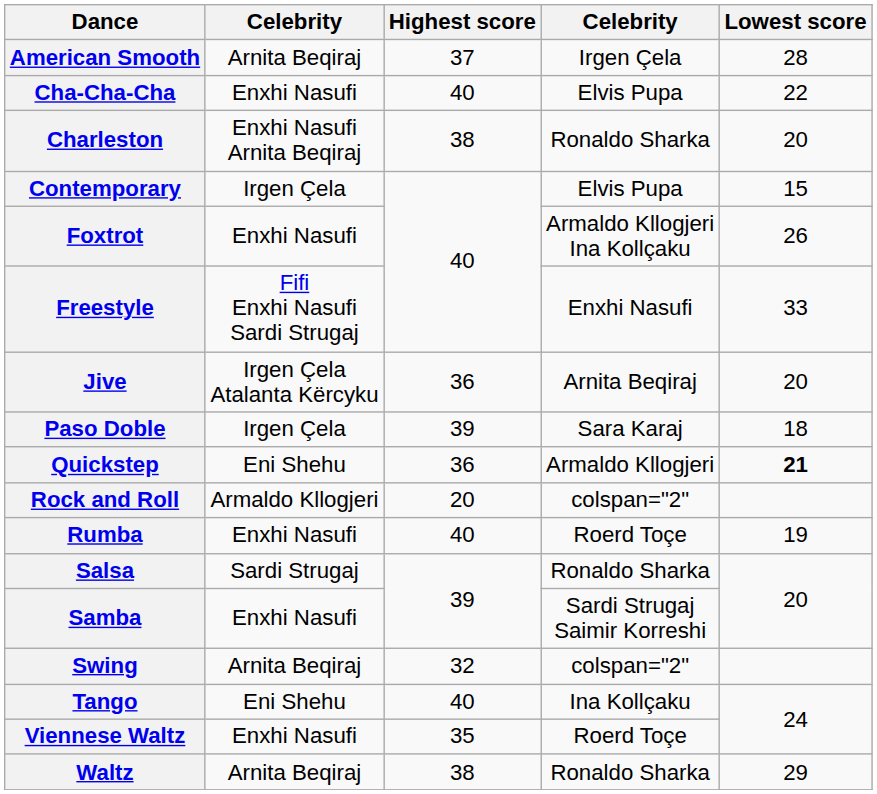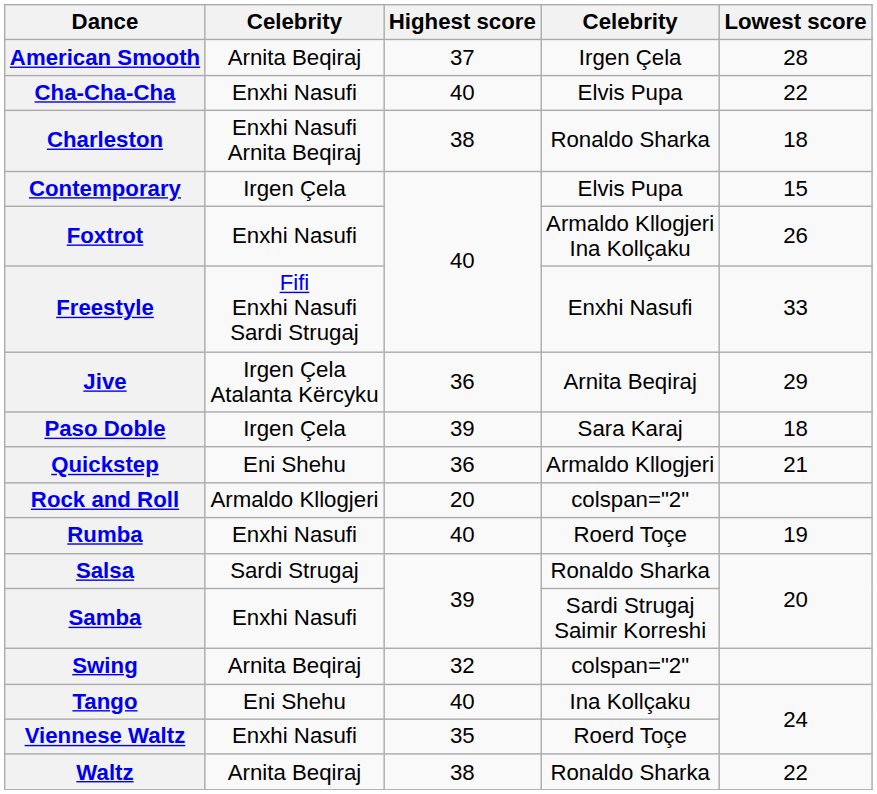Charleston | Lowest score: 20 -> 18
Jive | Lowest score: 20 -> 29
Quickstep | Lowest score: bold -> normal
Waltz | Lowest score: 29 -> 22
